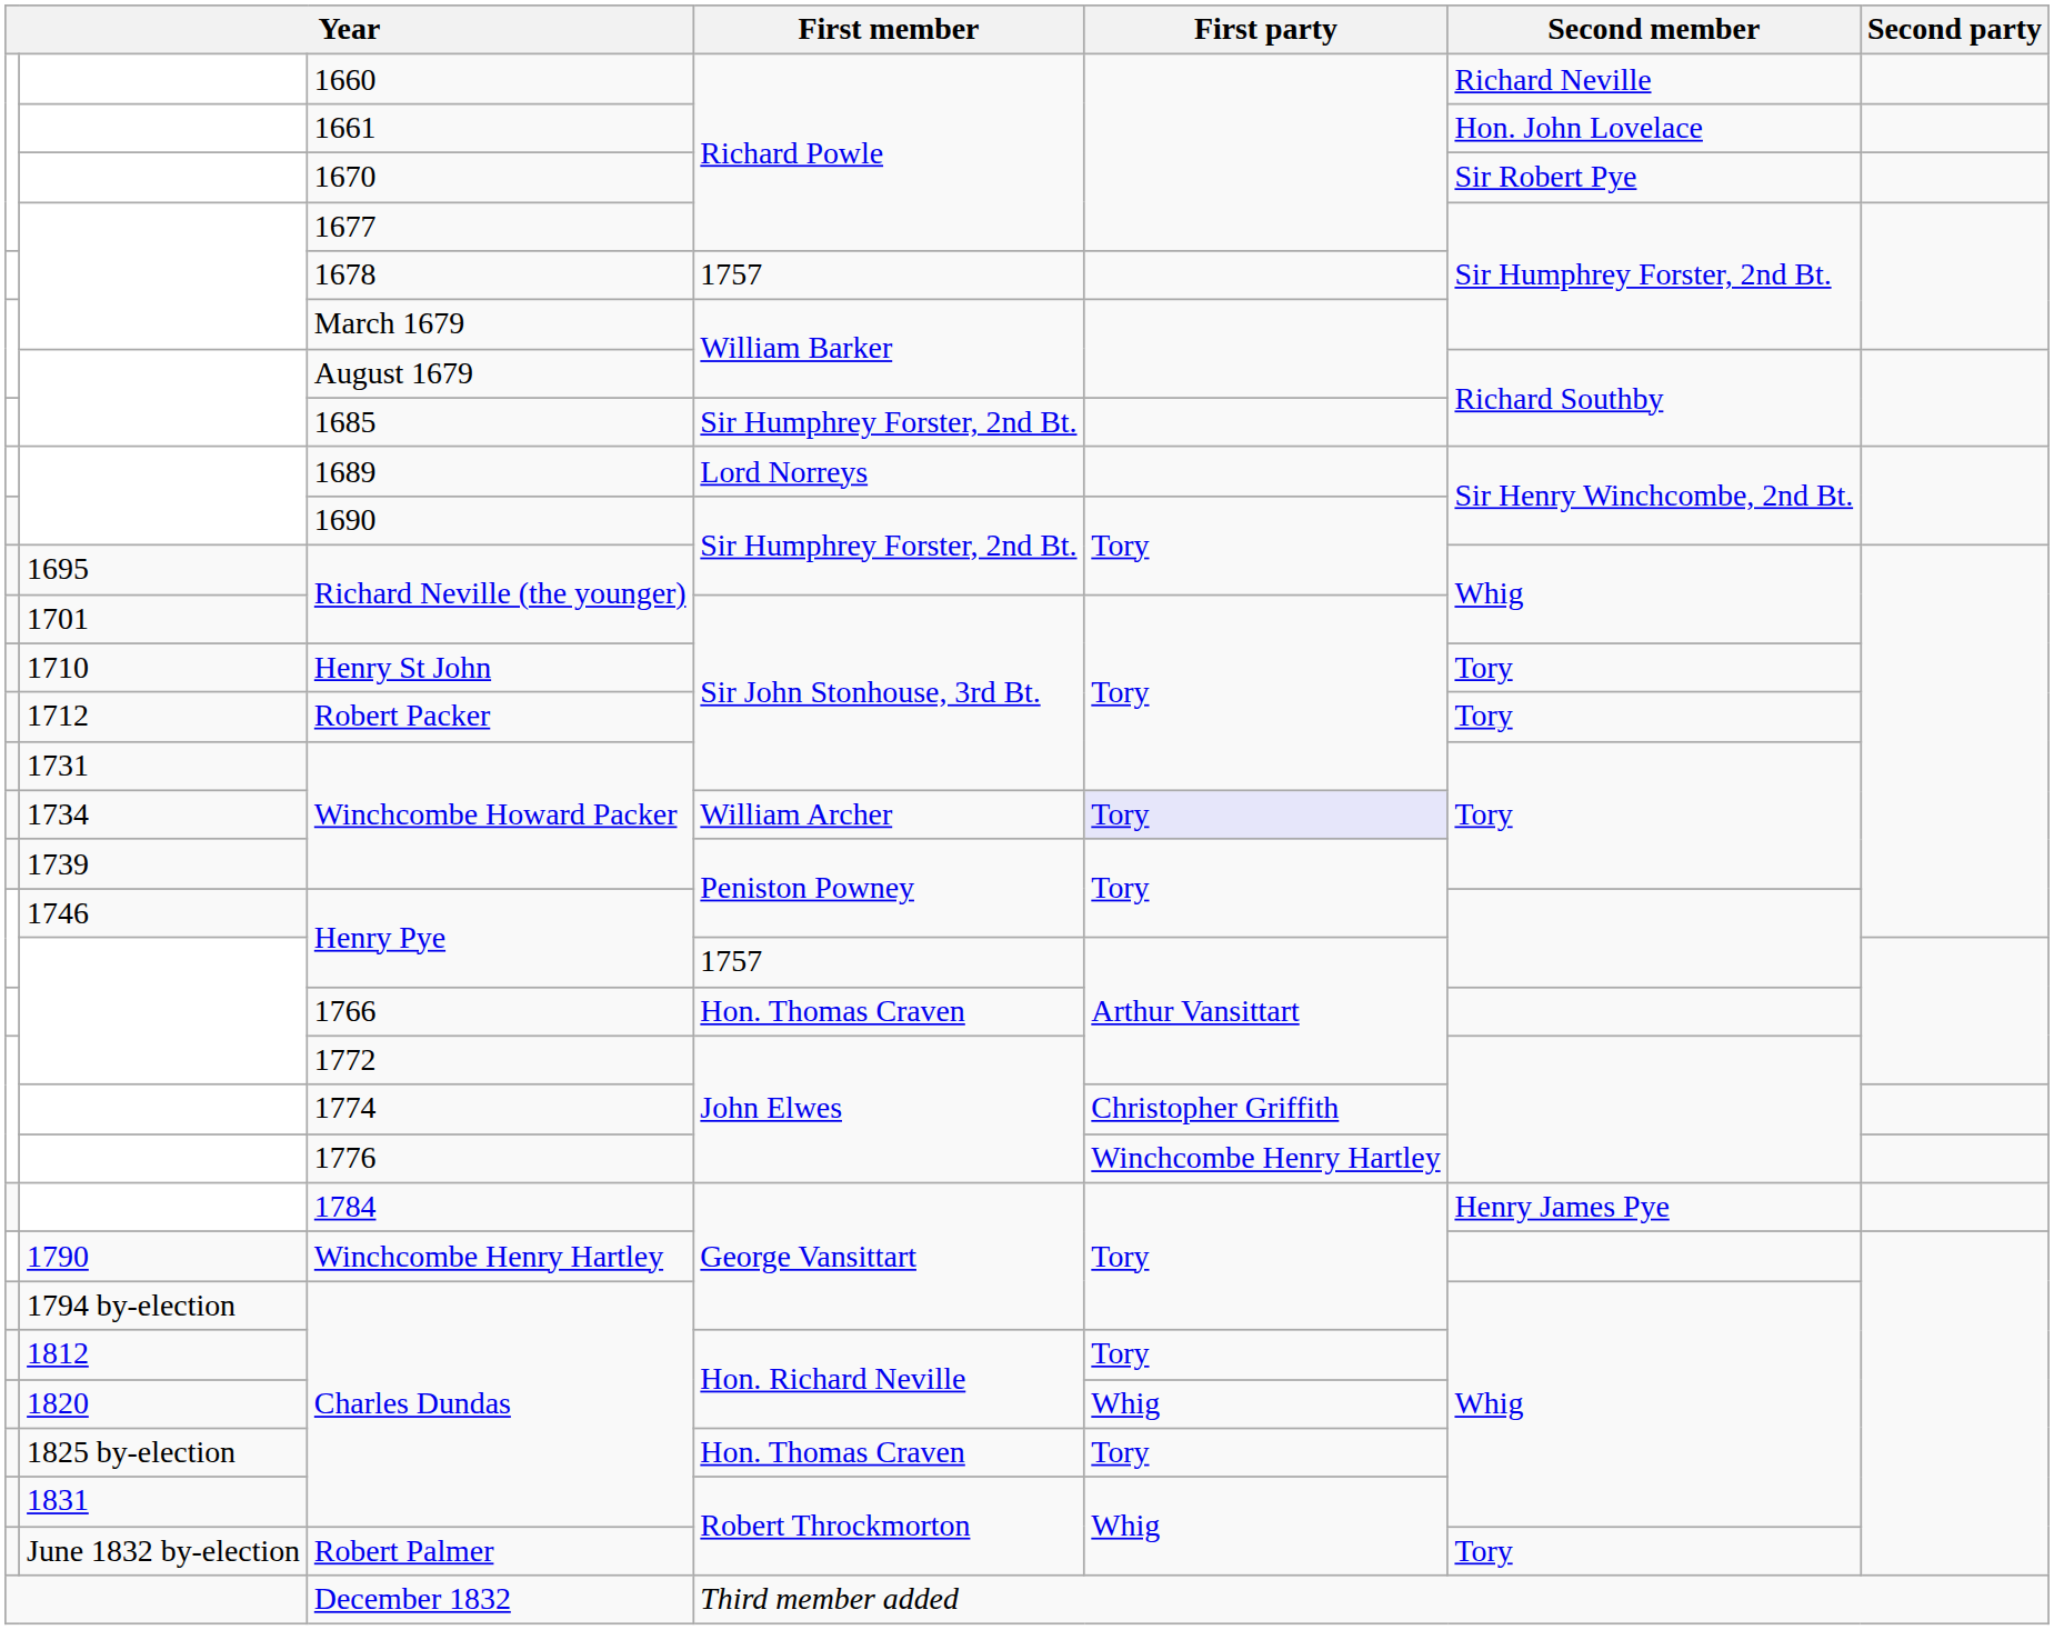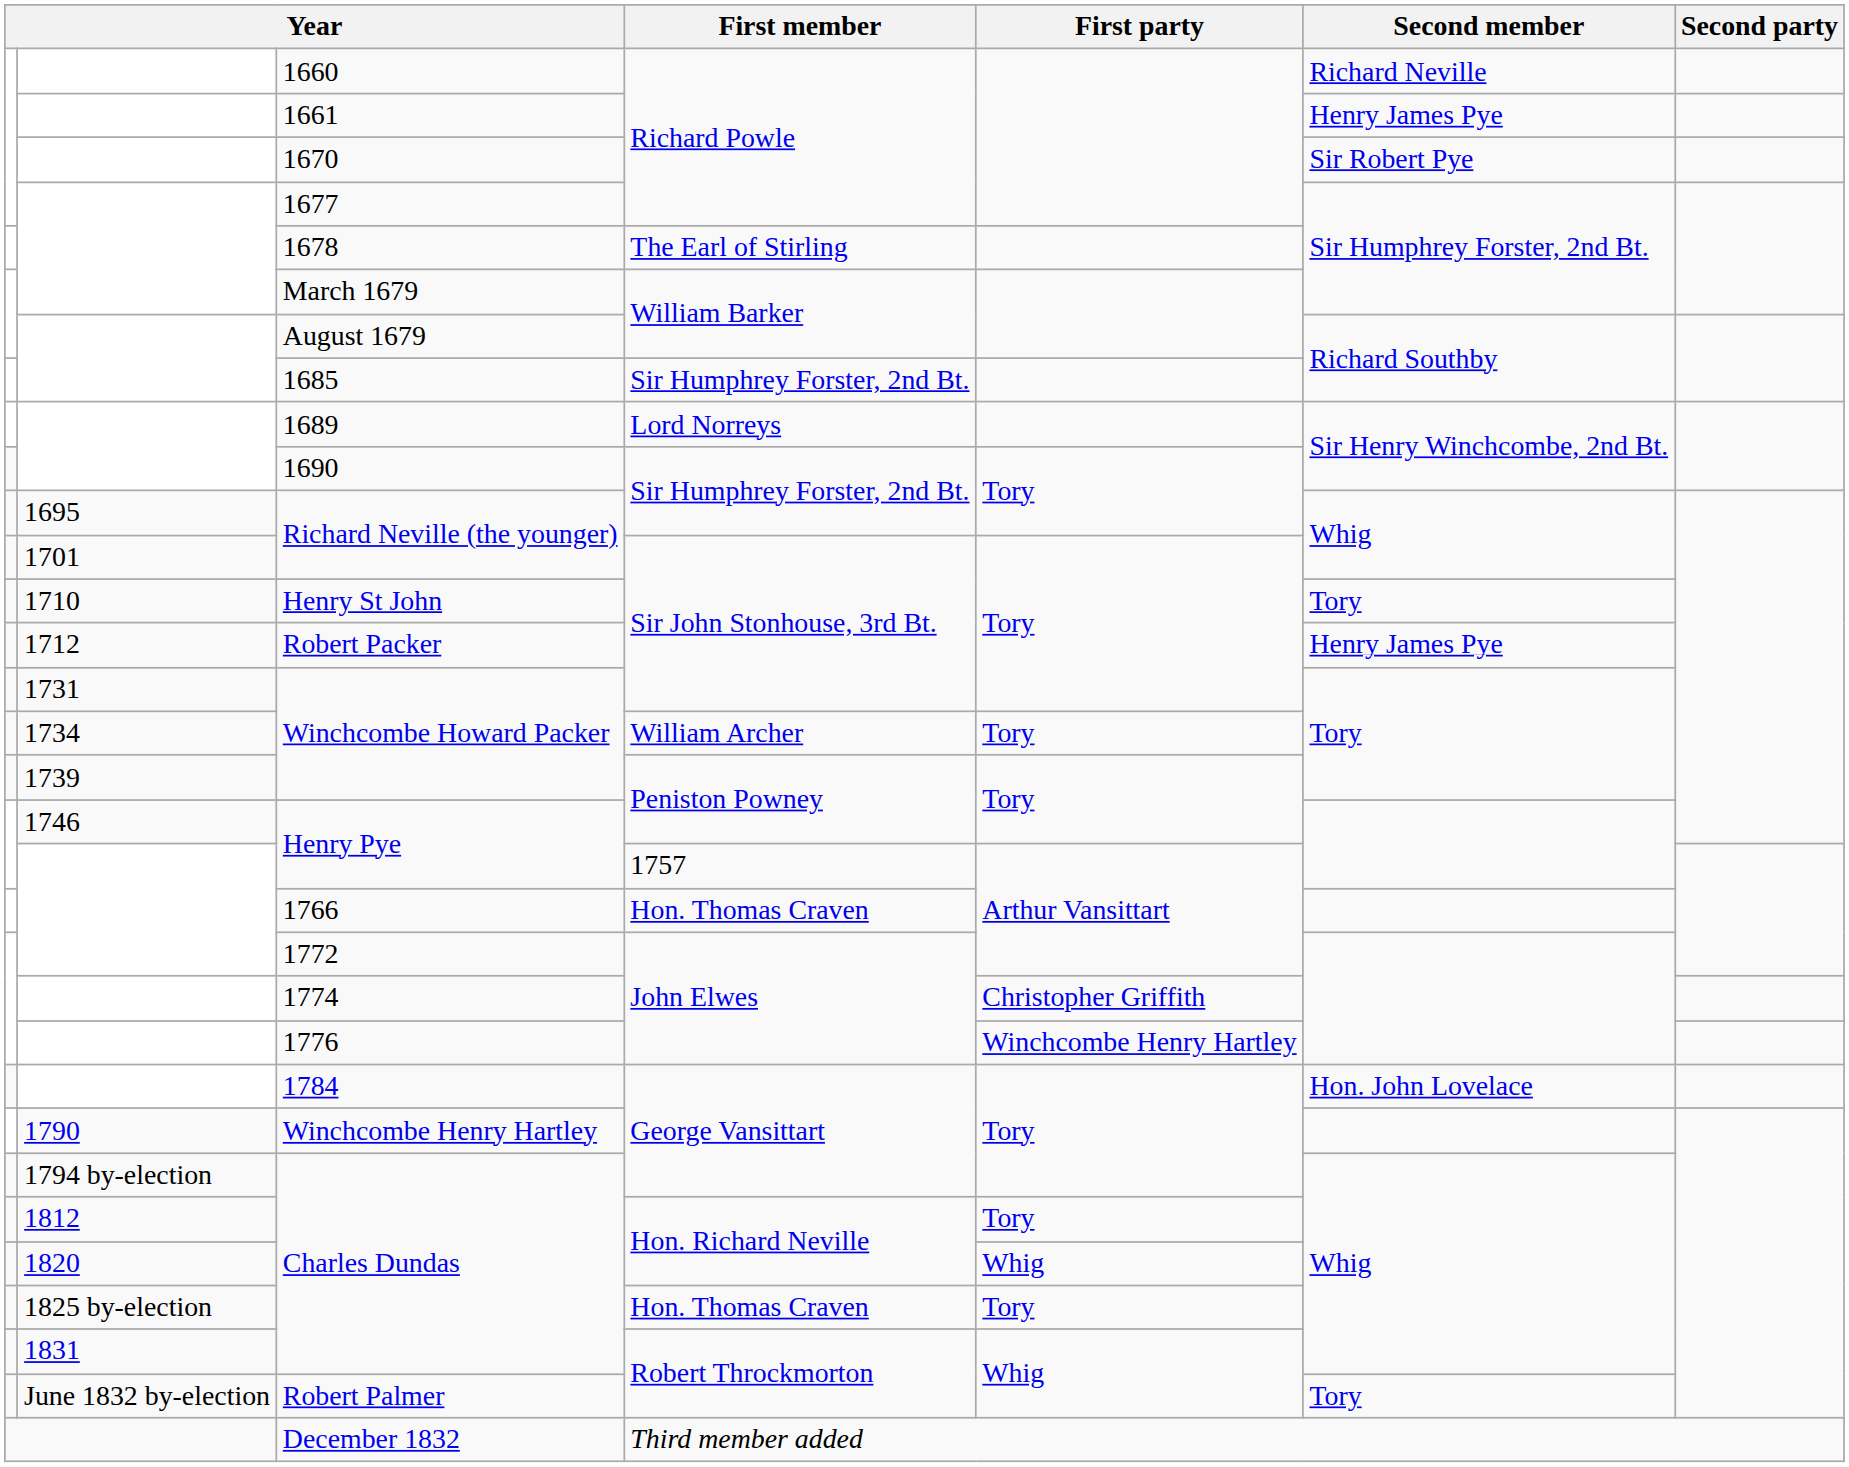1661 | Second member: Hon. John Lovelace -> Henry James Pye
1678 | First member: 1757 -> The Earl of Stirling
Robert Packer | Second member: Tory -> Henry James Pye
1734 / Winchcombe Howard Packer | First party: lavender background -> no background
1784 | Second member: Henry James Pye -> Hon. John Lovelace
